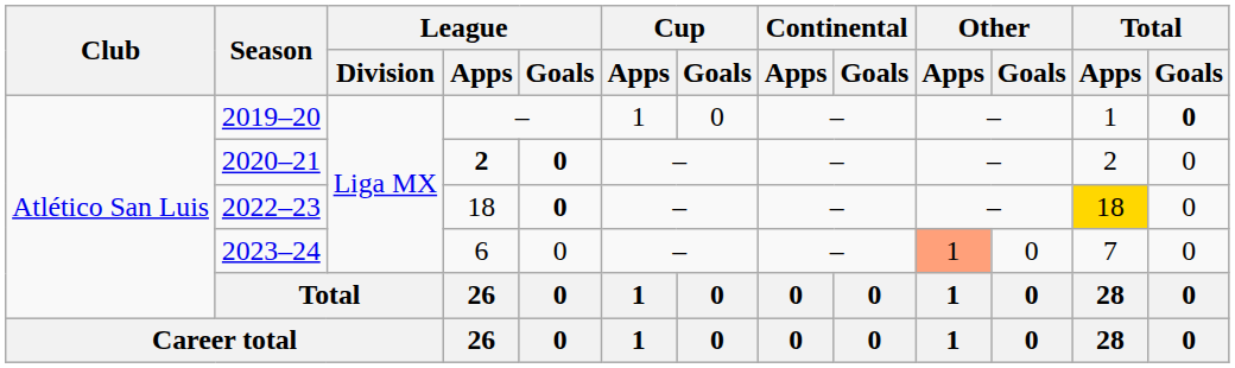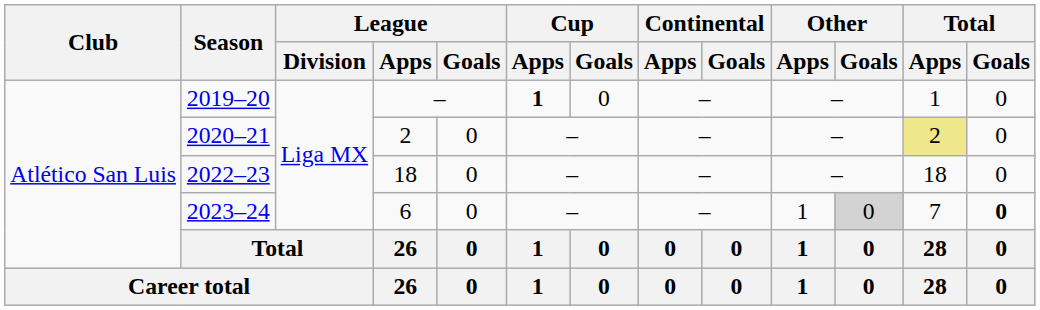2019–20 | Cup / Apps: normal -> bold
2019–20 | Total / Goals: bold -> normal
2020–21 | League / Apps: bold -> normal
2020–21 | League / Goals: bold -> normal
2020–21 | Total / Apps: no background -> khaki background
2022–23 | League / Goals: bold -> normal
2022–23 | Total / Apps: gold background -> no background
2023–24 | Other / Apps: lightsalmon background -> no background
2023–24 | Other / Goals: no background -> lightgrey background
2023–24 | Total / Goals: normal -> bold
